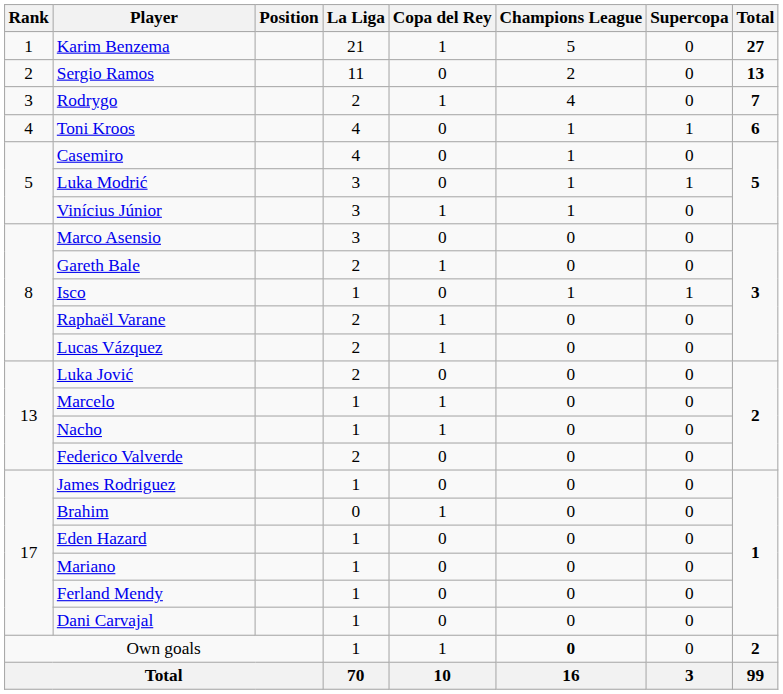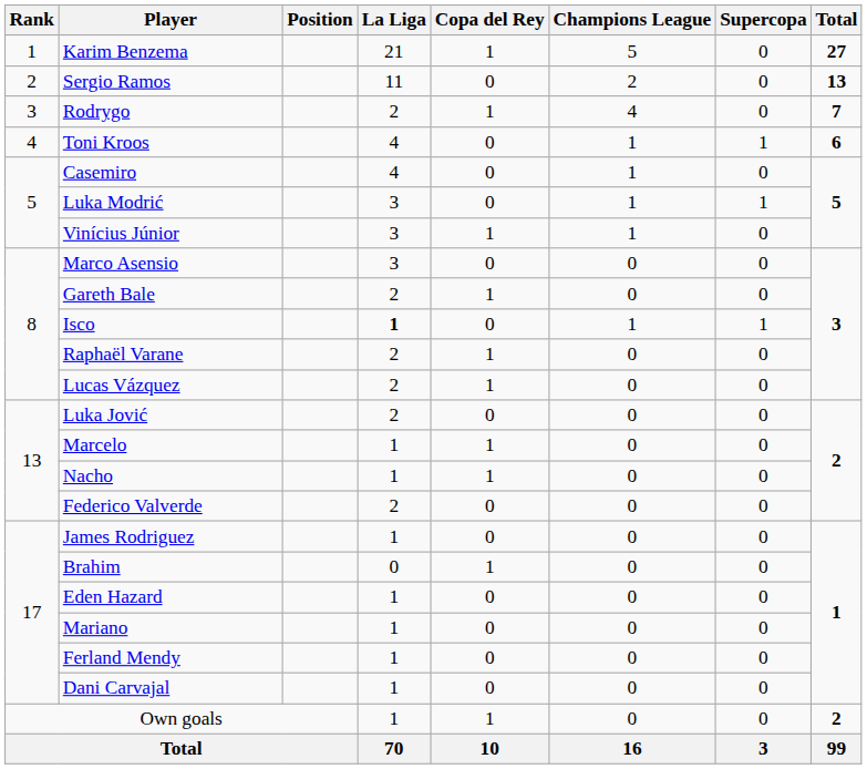Isco | La Liga: normal -> bold
Own goals | Champions League: bold -> normal
